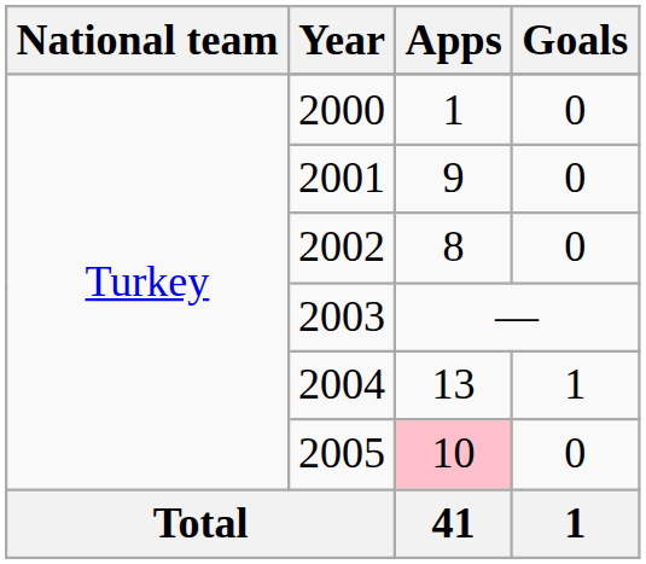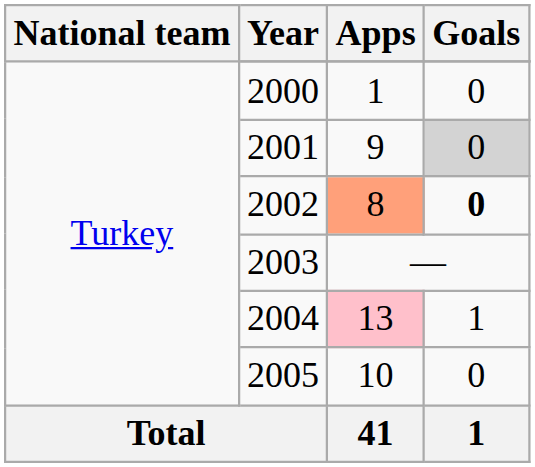2001 | Goals: no background -> lightgrey background
2002 | Apps: no background -> lightsalmon background
2002 | Goals: normal -> bold
2004 | Apps: no background -> pink background
2005 | Apps: pink background -> no background
